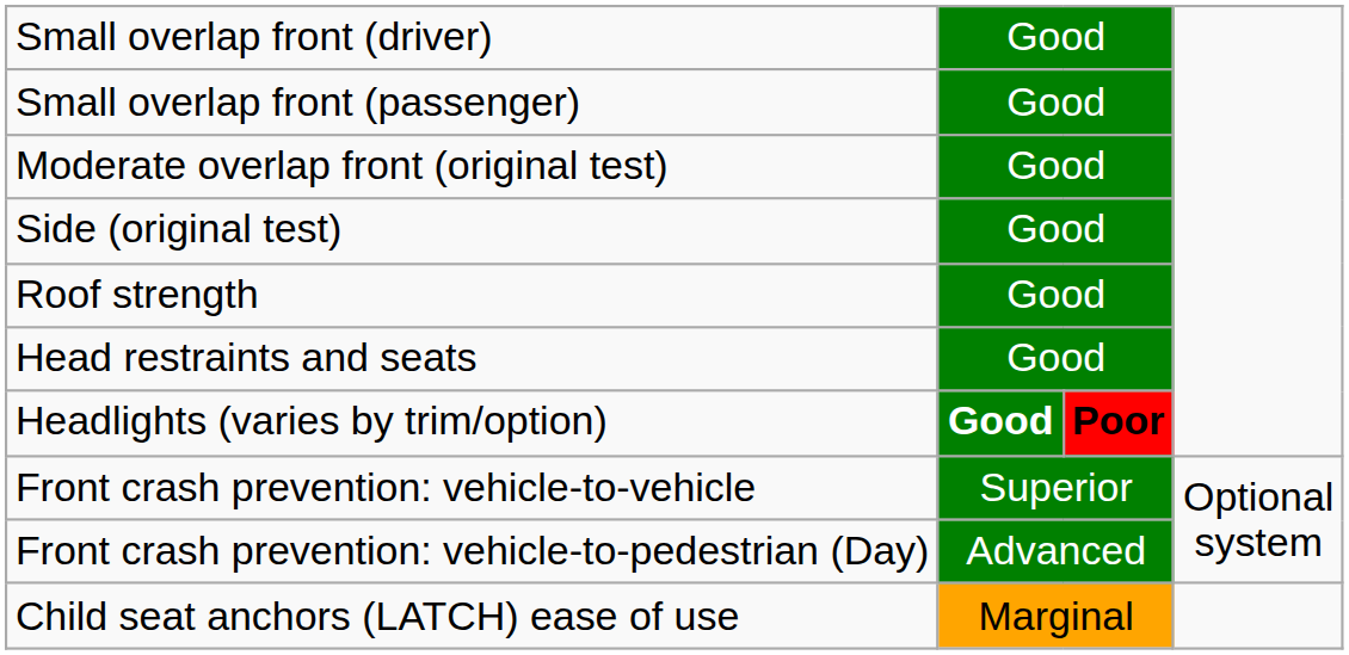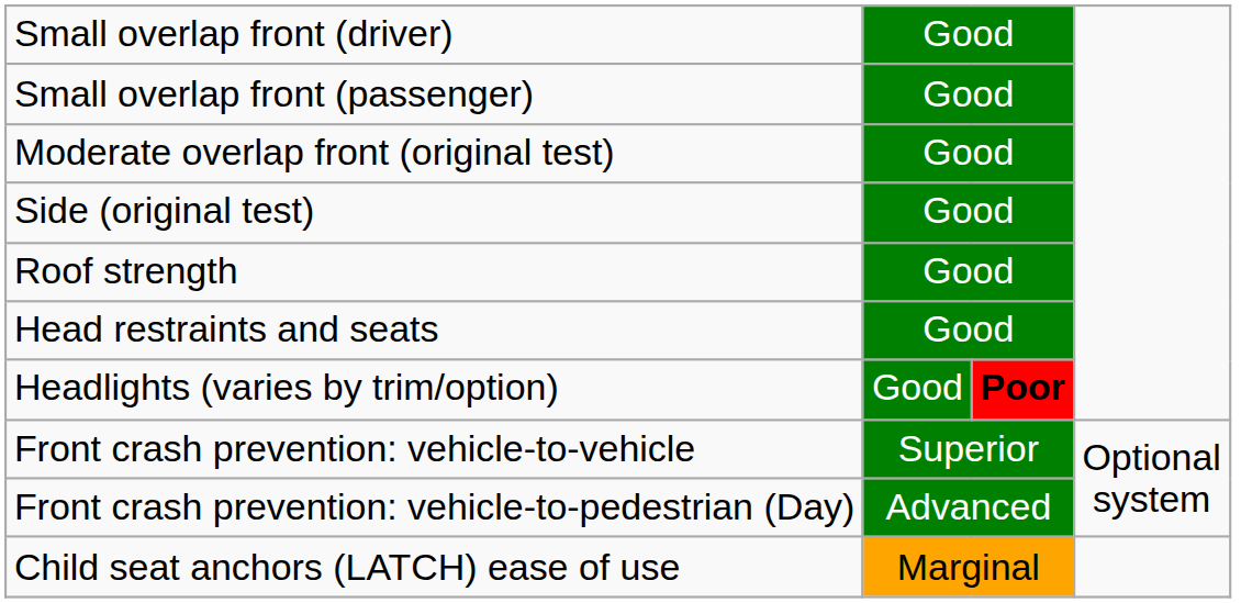Headlights (varies by trim/option) | column 2: bold -> normal
